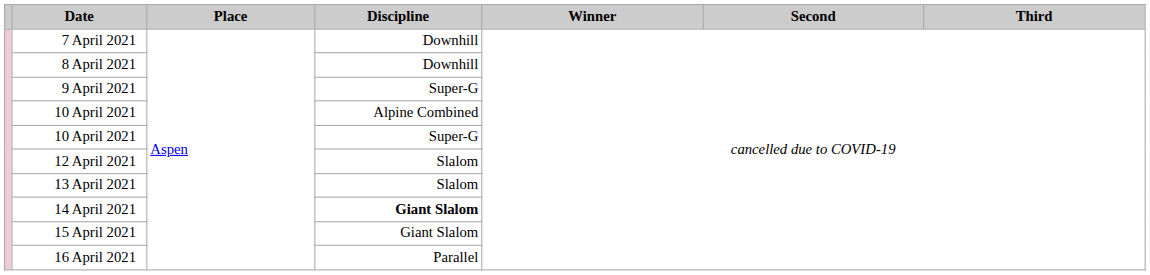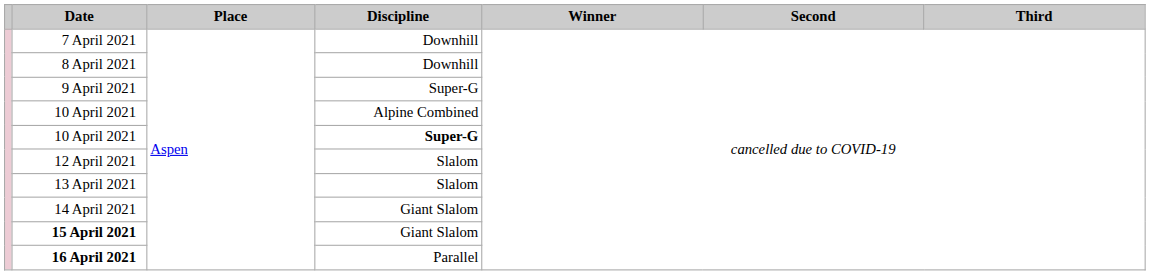10 April 2021 / Super-G | Discipline: normal -> bold
14 April 2021 | Discipline: bold -> normal
15 April 2021 | Date: normal -> bold
16 April 2021 | Date: normal -> bold
